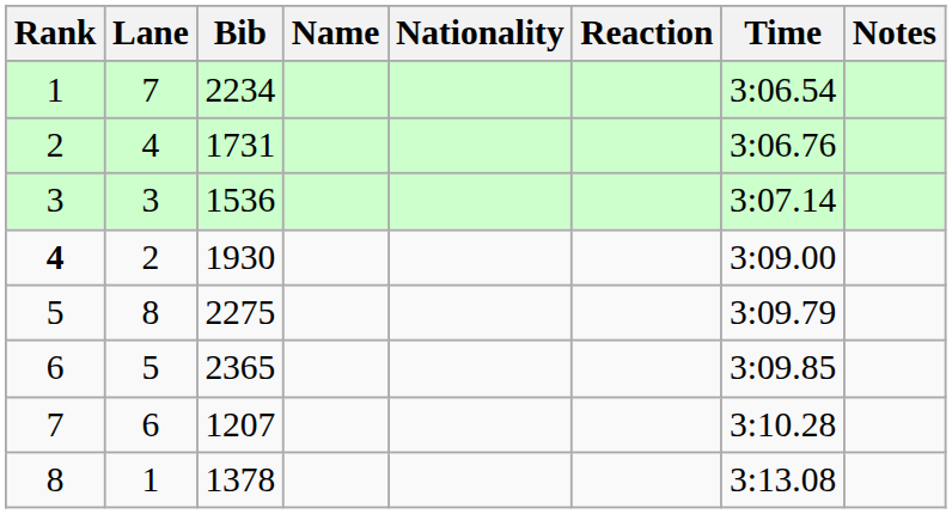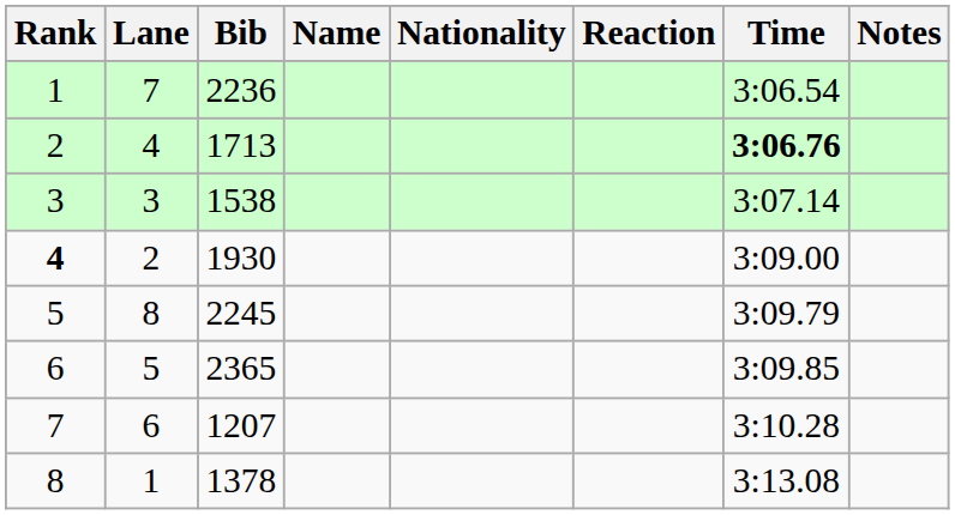row 2 | Bib: 2234 -> 2236
row 3 | Bib: 1731 -> 1713
row 3 | Time: normal -> bold
row 4 | Bib: 1536 -> 1538
row 6 | Bib: 2275 -> 2245
